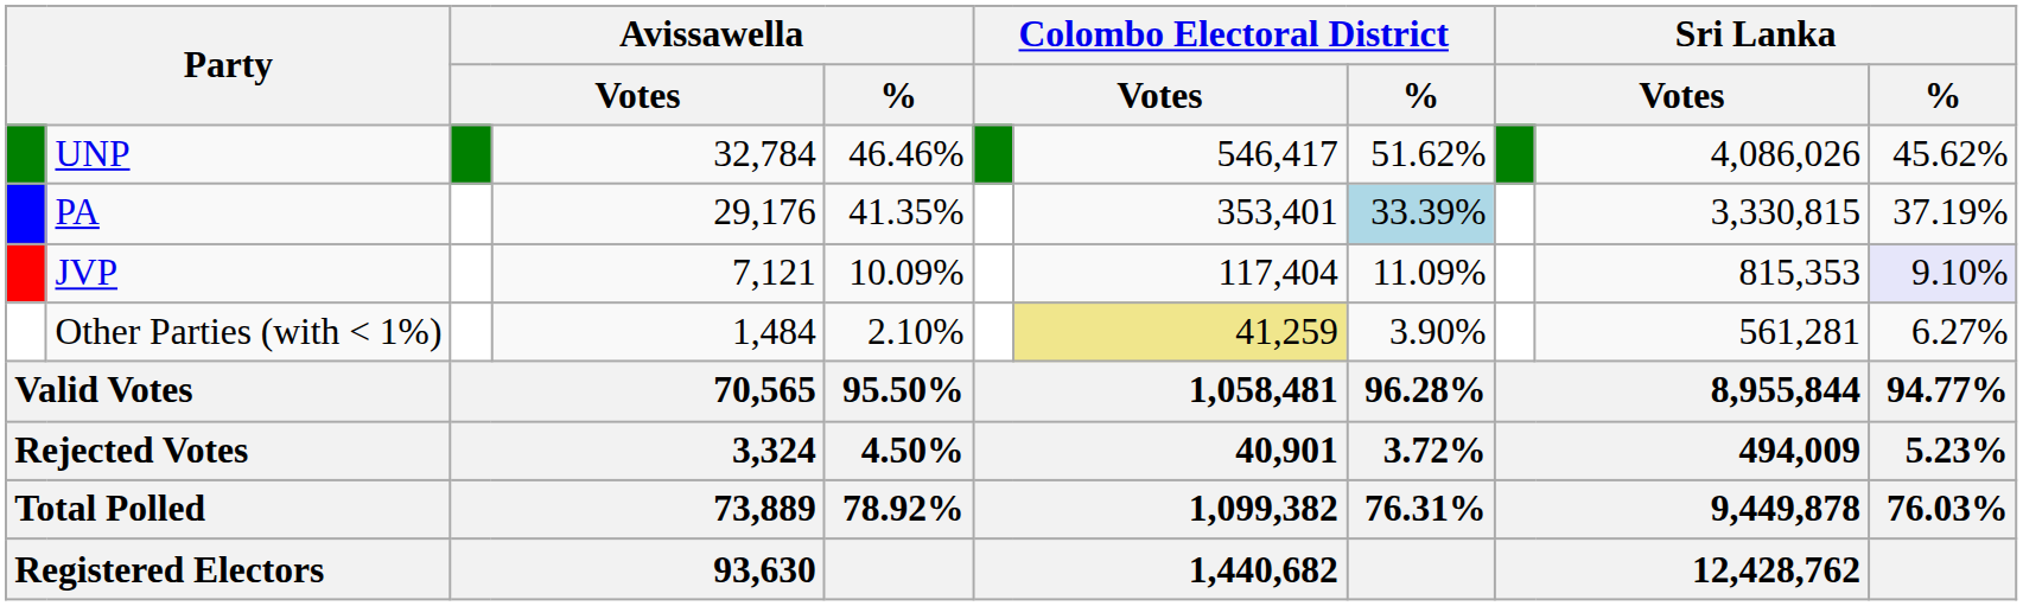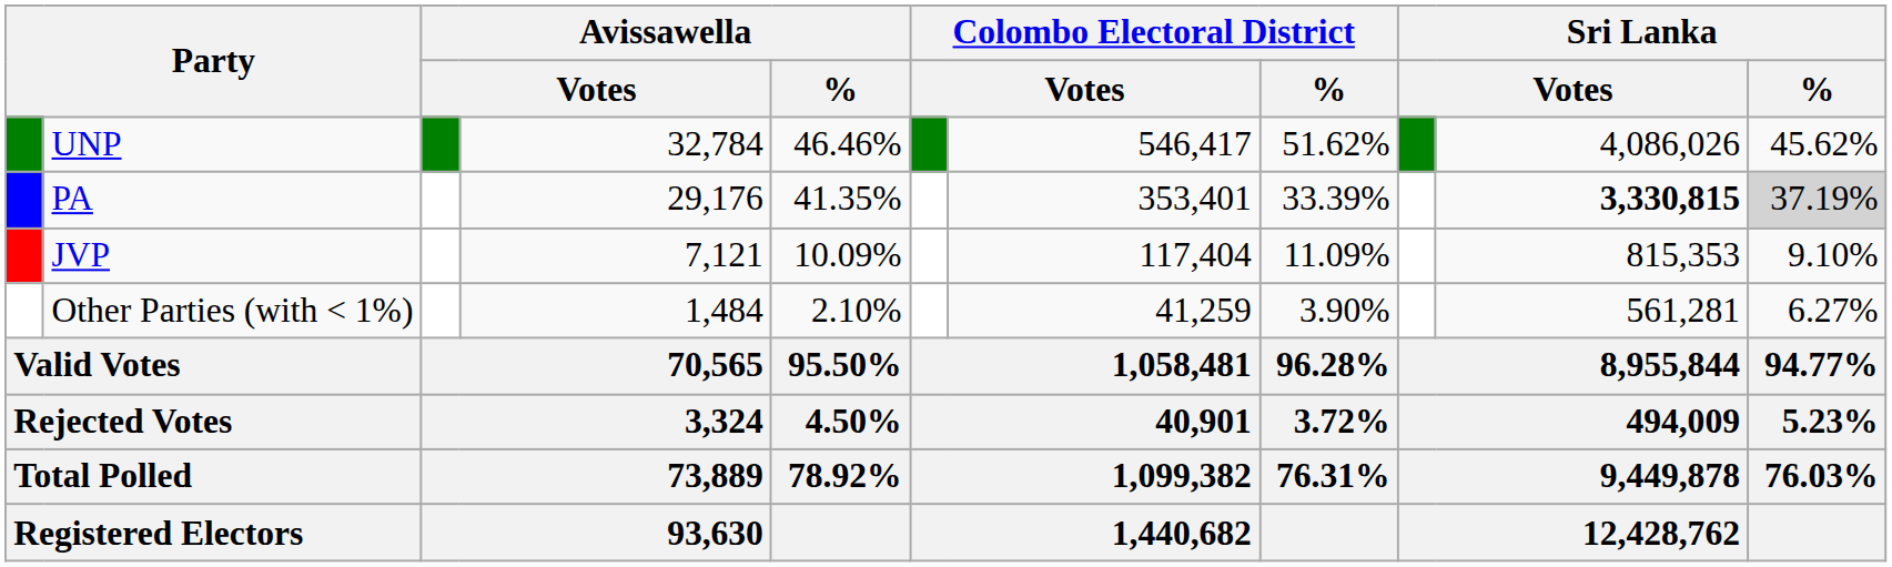PA | Colombo Electoral District / %: lightblue background -> no background
PA | column 10: normal -> bold
PA | Sri Lanka / %: no background -> lightgrey background
JVP | Sri Lanka / %: lavender background -> no background
Other Parties (with < 1%) | column 7: khaki background -> no background
